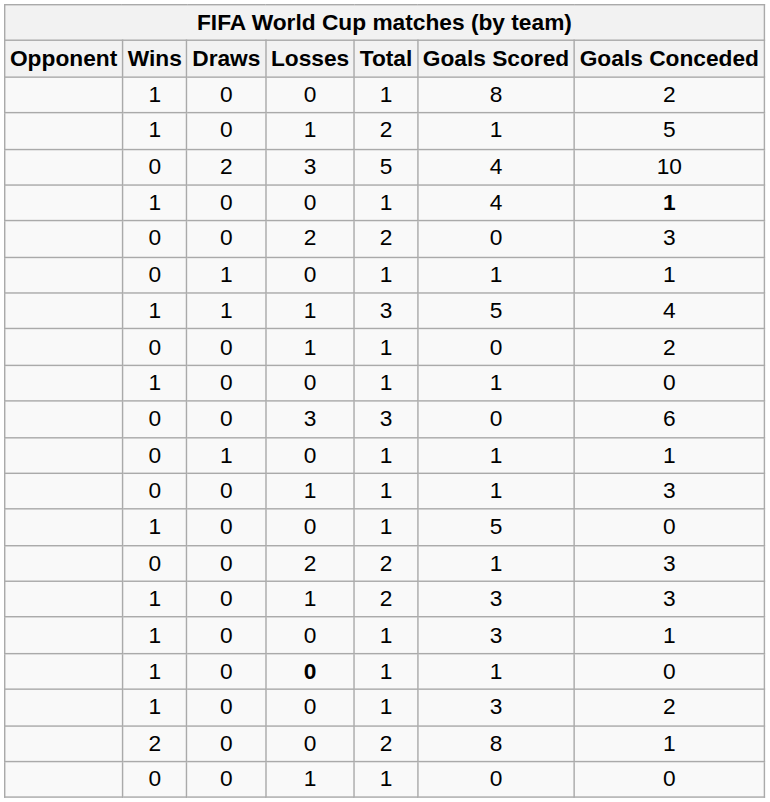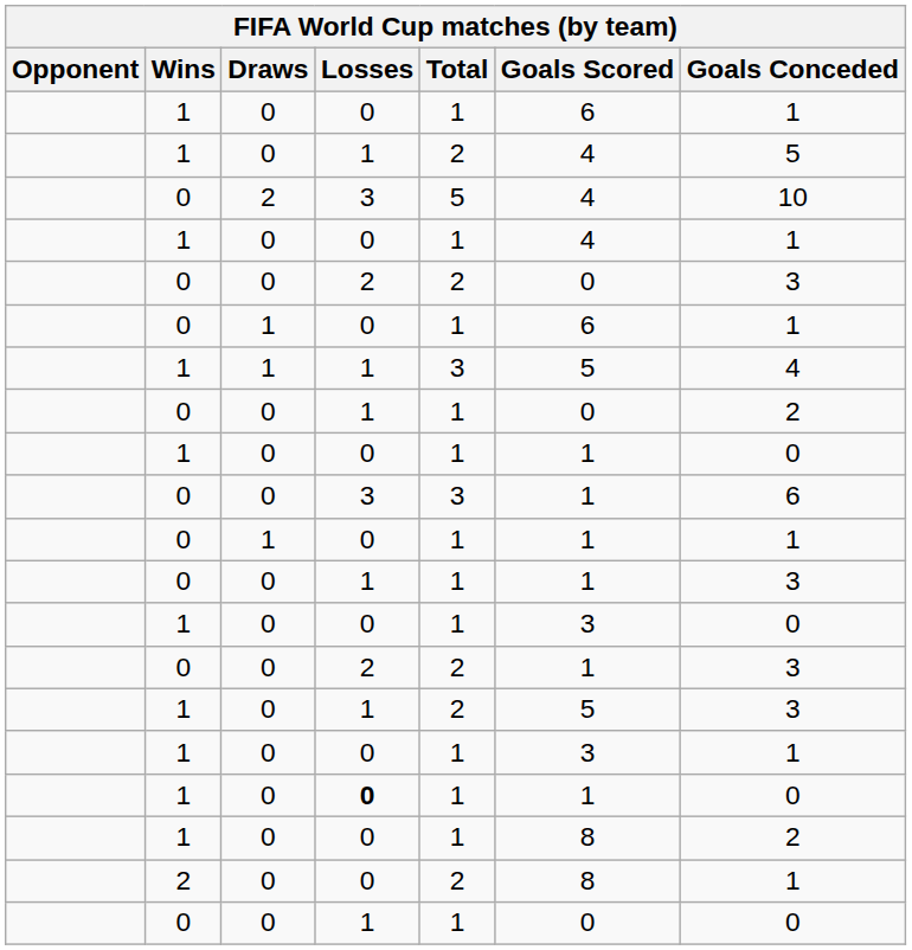row 3 | Goals Scored: 8 -> 6
row 3 | Goals Conceded: 2 -> 1
row 4 | Goals Scored: 1 -> 4
row 6 | Goals Conceded: bold -> normal
row 8 | Goals Scored: 1 -> 6
row 12 | Goals Scored: 0 -> 1
row 15 | Goals Scored: 5 -> 3
row 17 | Goals Scored: 3 -> 5
row 20 | Goals Scored: 3 -> 8
